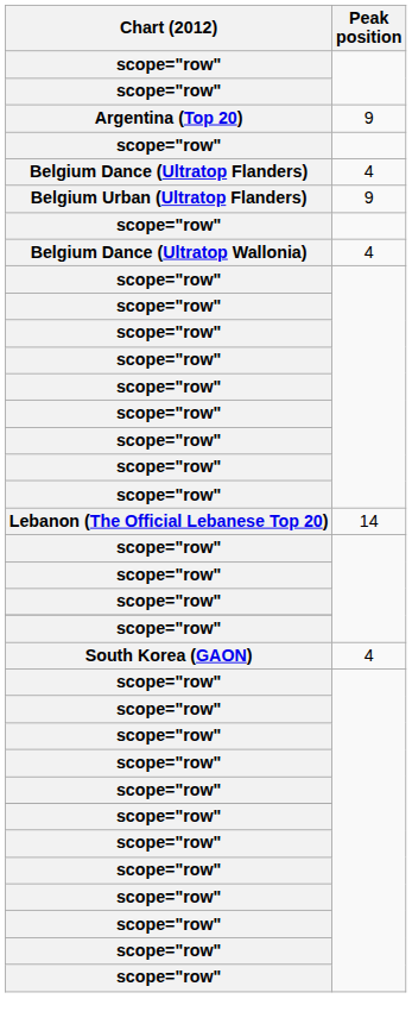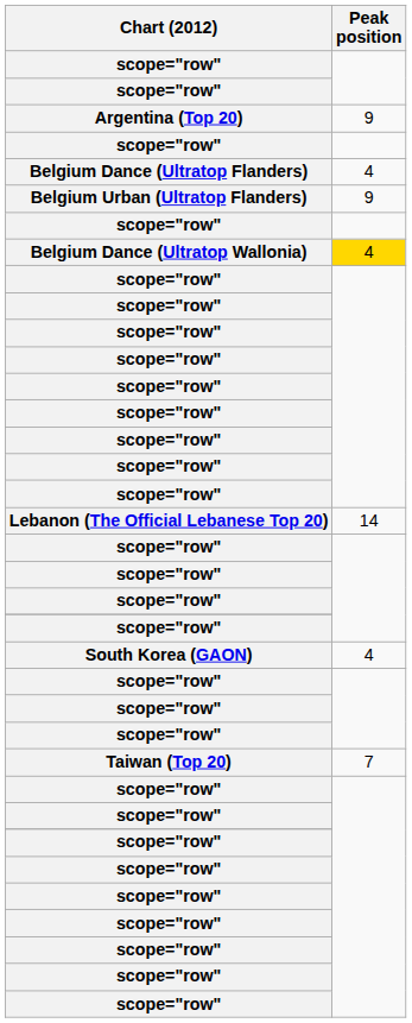Belgium Dance (Ultratop Wallonia) | Peak position: no background -> gold background
+ row: Taiwan (Top 20) | 7
